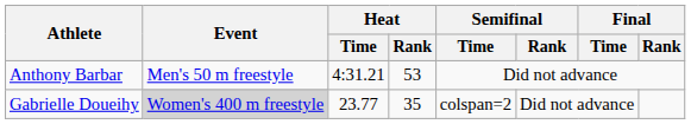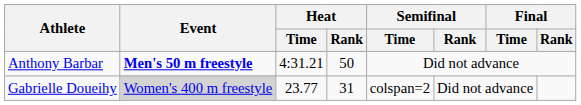Anthony Barbar | Event: normal -> bold
Anthony Barbar | Heat / Rank: 53 -> 50
Gabrielle Doueihy | Heat / Rank: 35 -> 31
